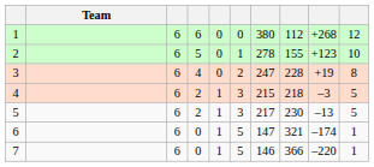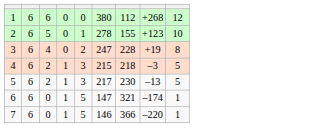- column: Team
